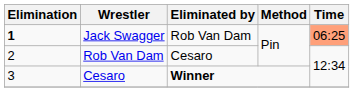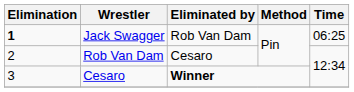Jack Swagger | Time: lightsalmon background -> no background
